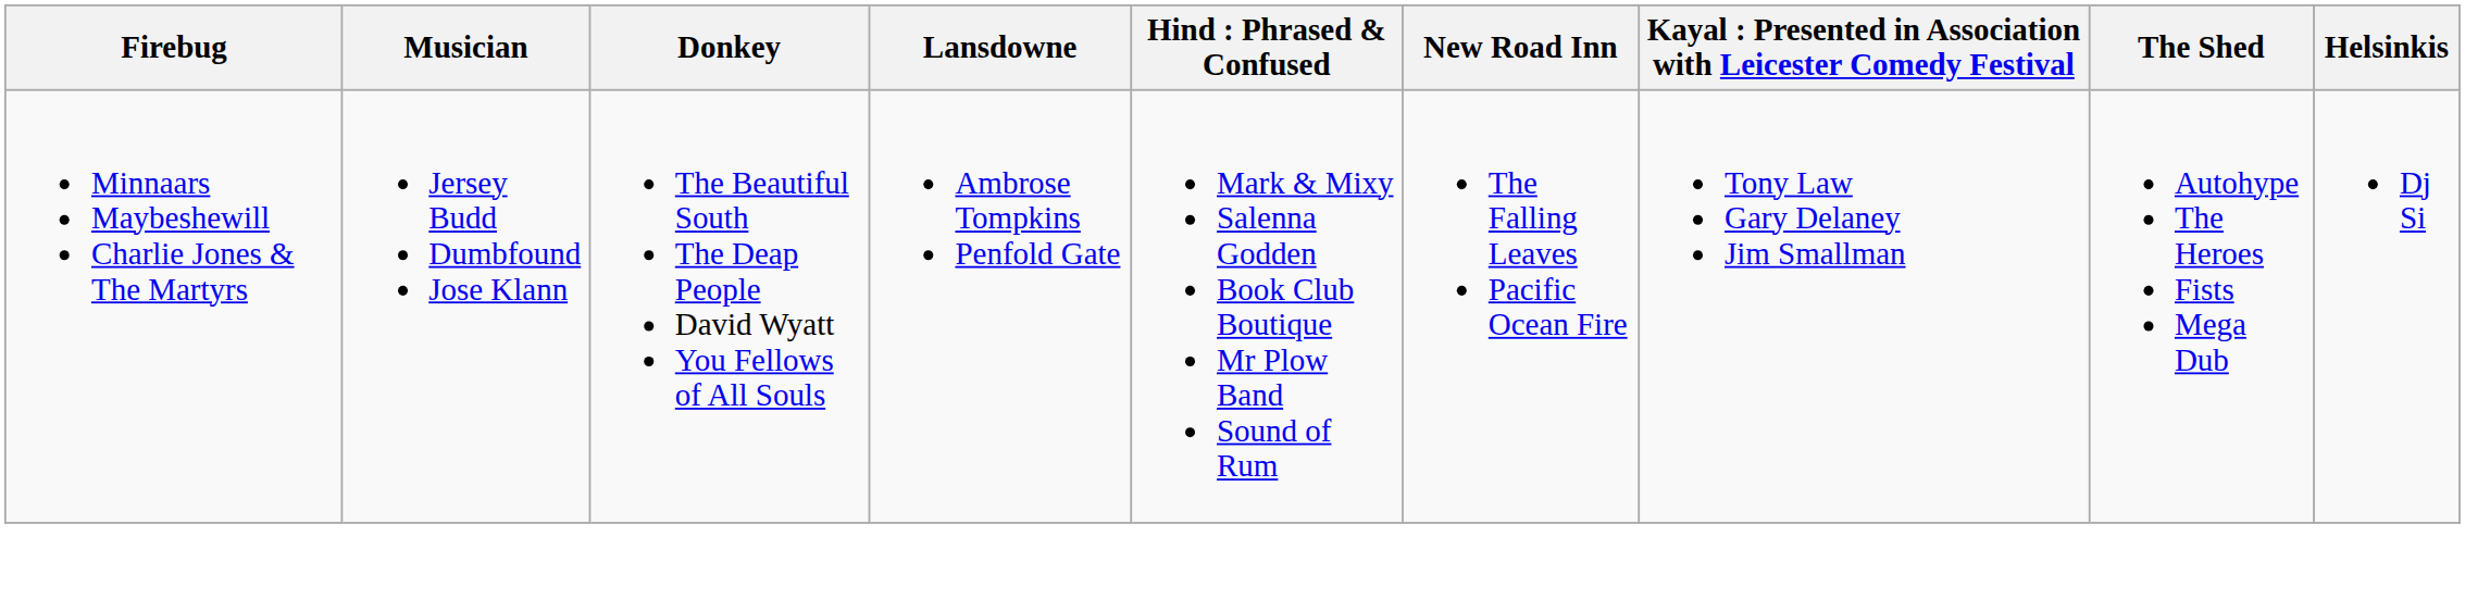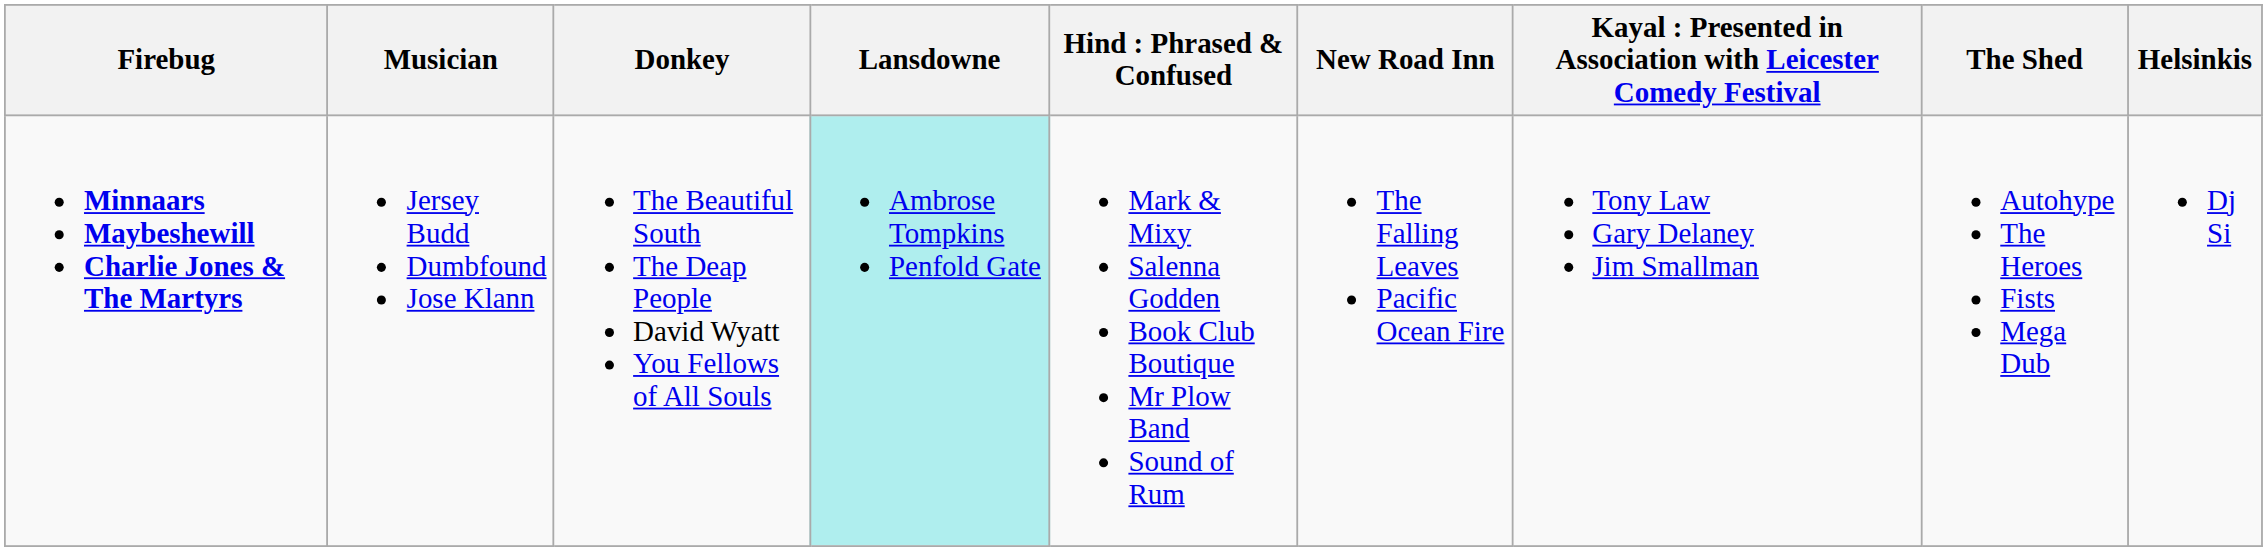row 2 | Firebug: normal -> bold
row 2 | Lansdowne: no background -> paleturquoise background
